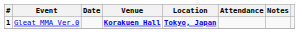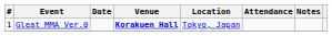Gleat MMA Ver.0 | #: bold -> normal
Gleat MMA Ver.0 | Location: bold -> normal
